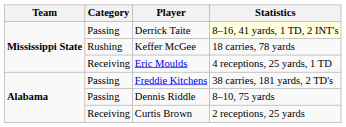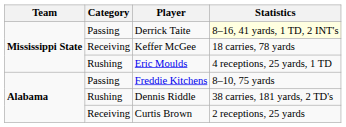Keffer McGee | Category: Rushing -> Receiving
Eric Moulds | Category: Receiving -> Rushing
Freddie Kitchens | Statistics: 38 carries, 181 yards, 2 TD's -> 8–10, 75 yards
Dennis Riddle | Category: Passing -> Rushing
Dennis Riddle | Statistics: 8–10, 75 yards -> 38 carries, 181 yards, 2 TD's
